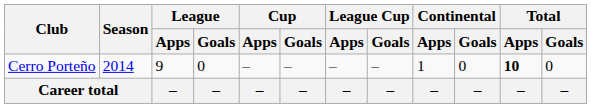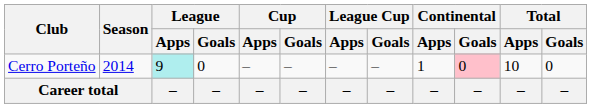Cerro Porteño | League / Apps: no background -> paleturquoise background
Cerro Porteño | Continental / Goals: no background -> pink background
Cerro Porteño | Total / Apps: bold -> normal
